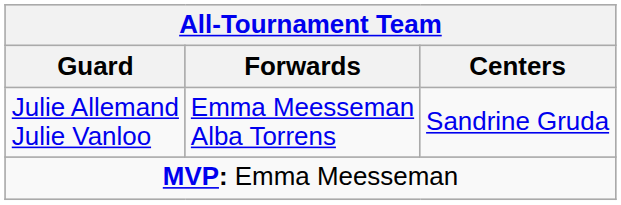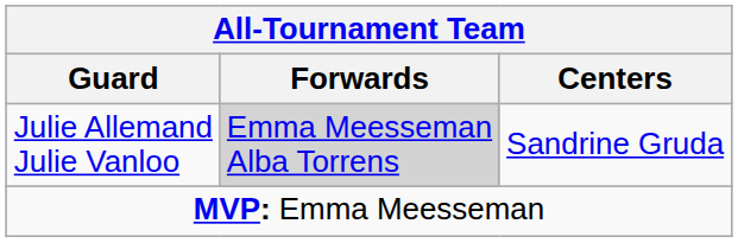Julie Allemand Julie Vanloo | Forwards: no background -> lightgrey background
